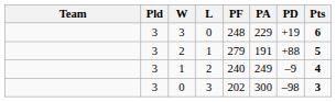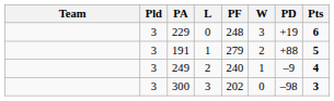columns swapped: W <-> PA
